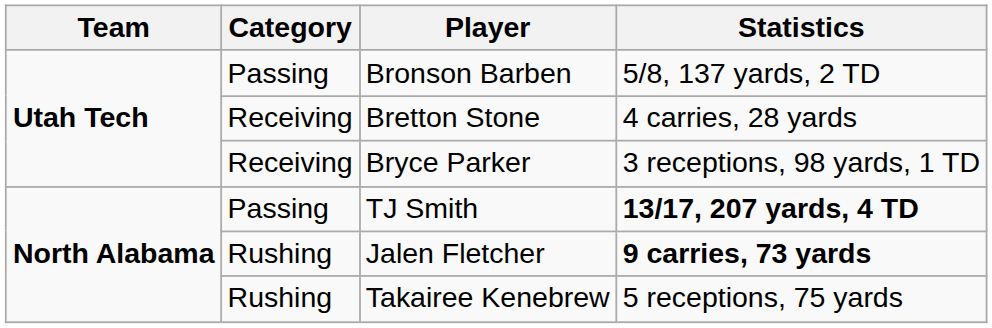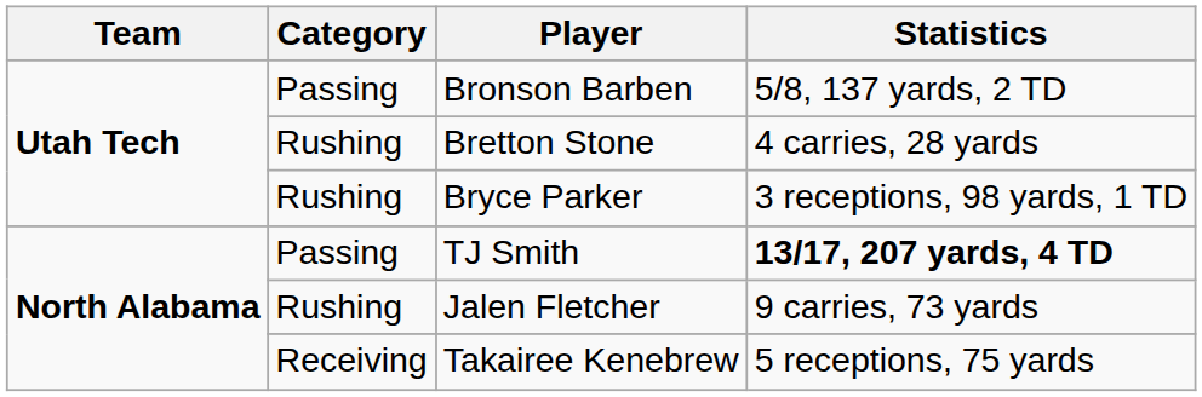Bretton Stone | Category: Receiving -> Rushing
Bryce Parker | Category: Receiving -> Rushing
Jalen Fletcher | Statistics: bold -> normal
Takairee Kenebrew | Category: Rushing -> Receiving
